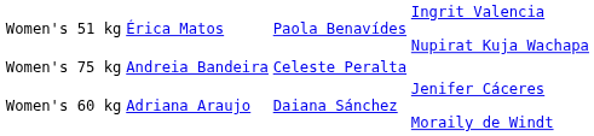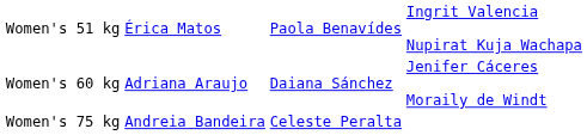rows swapped: Women's 60 kg <-> Women's 75 kg
